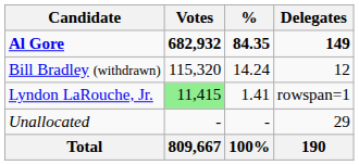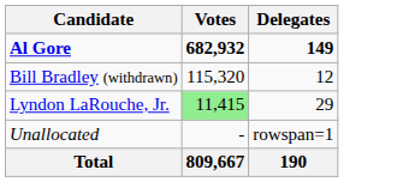- column: % | 84.35 | 14.24 | 1.41 | - | 100%
Lyndon LaRouche, Jr. | Delegates: rowspan=1 -> 29
Unallocated | Delegates: 29 -> rowspan=1
